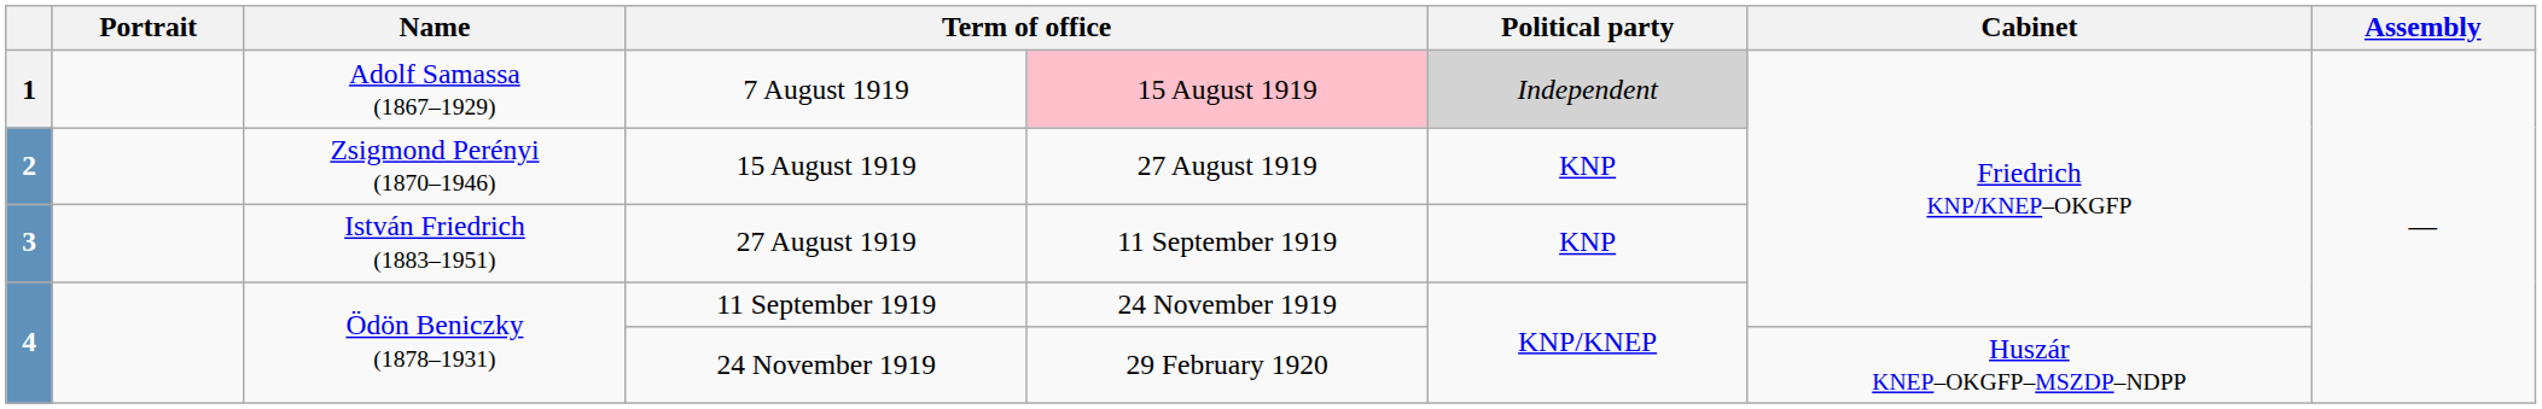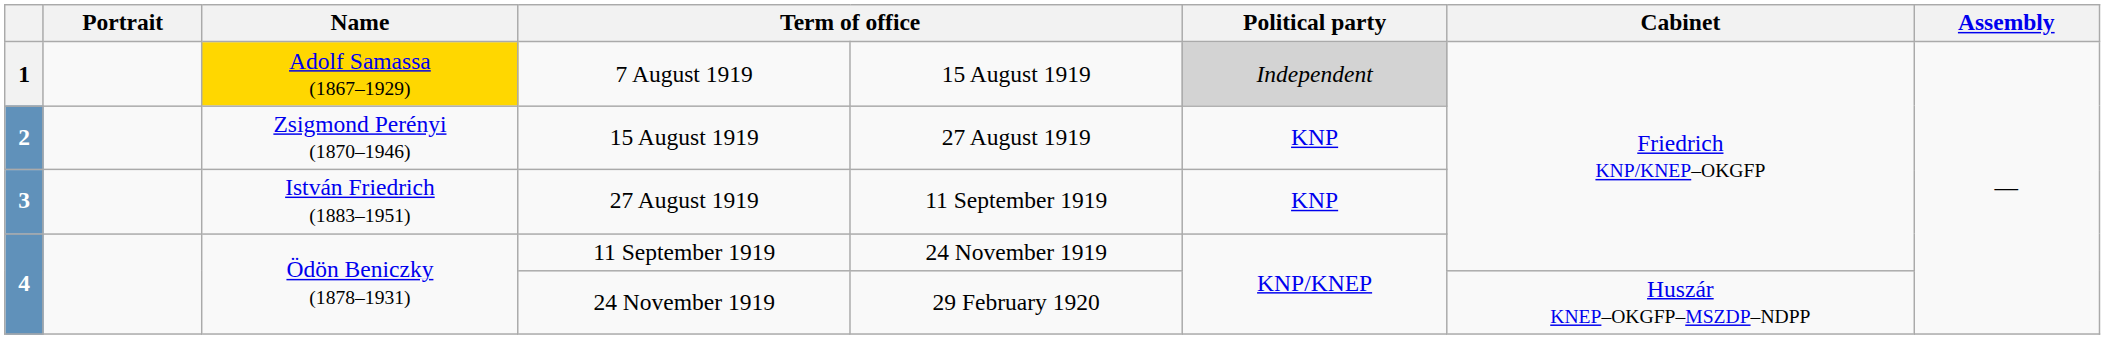7 August 1919 | Name: no background -> gold background
7 August 1919 | column 5: pink background -> no background
